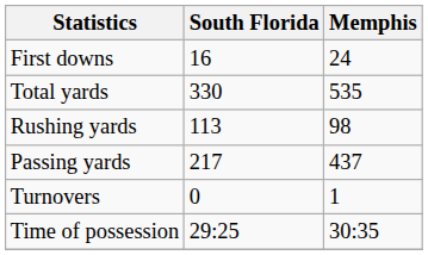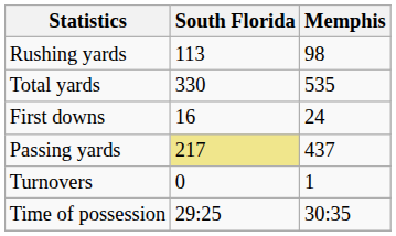rows swapped: First downs <-> Rushing yards
Passing yards | South Florida: no background -> khaki background
